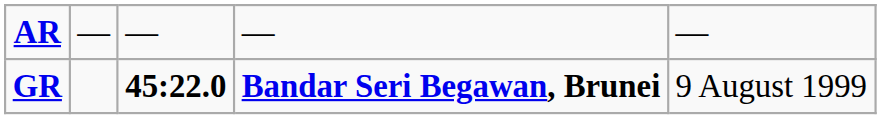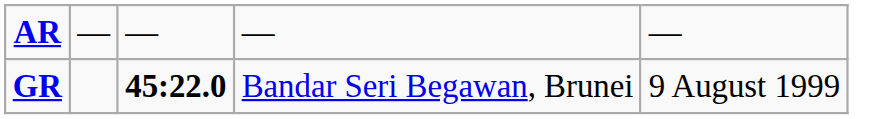GR | column 4: bold -> normal
